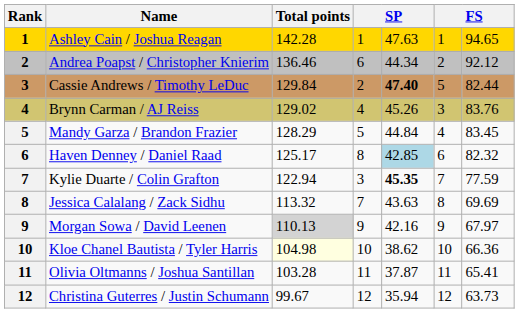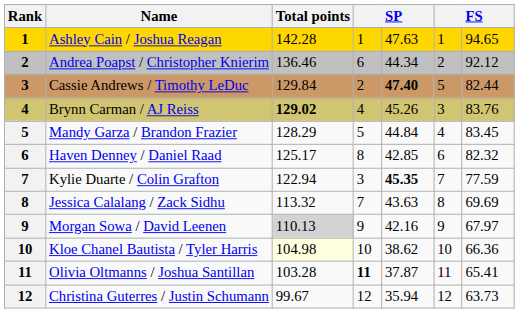Brynn Carman / AJ Reiss | Total points: normal -> bold
Haven Denney / Daniel Raad | column 5: lightblue background -> no background
Olivia Oltmanns / Joshua Santillan | column 4: normal -> bold
